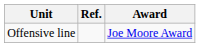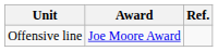columns swapped: Award <-> Ref.
